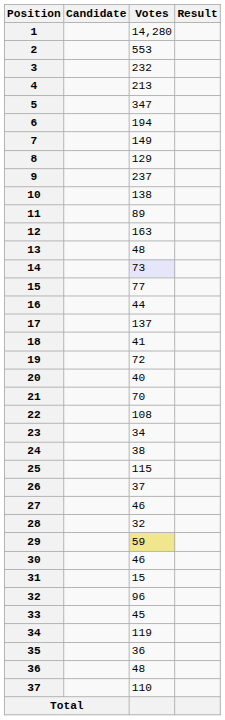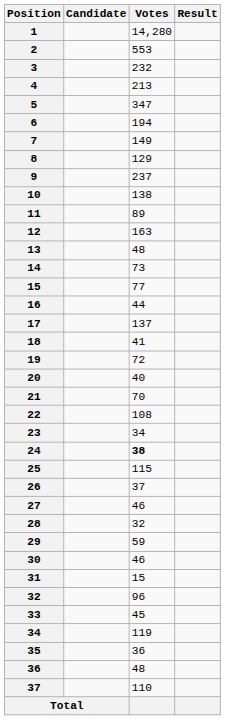14 | Votes: lavender background -> no background
24 | Votes: normal -> bold
29 | Votes: khaki background -> no background
